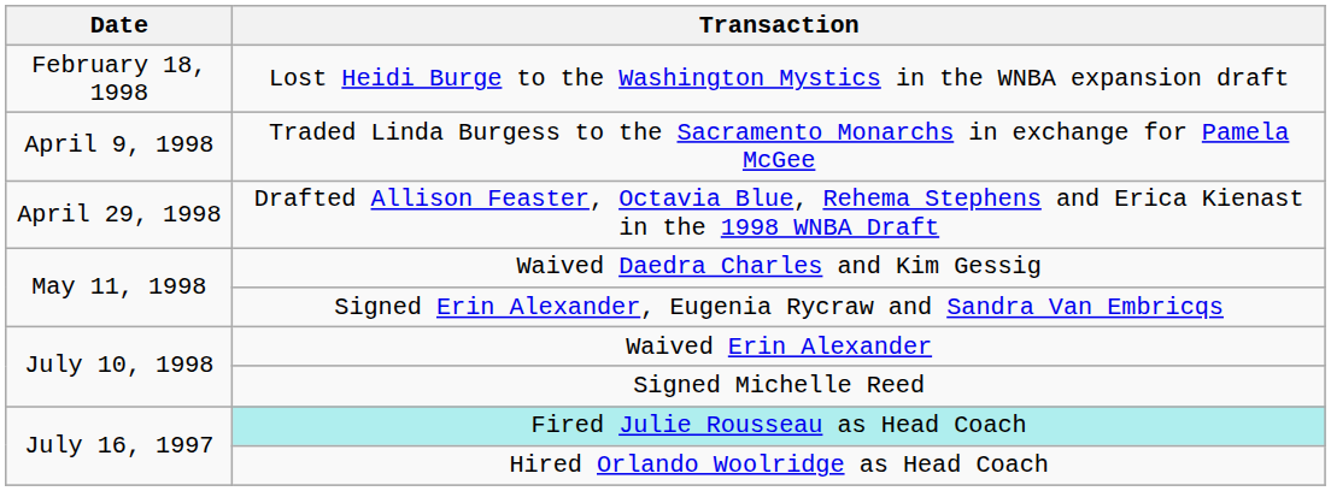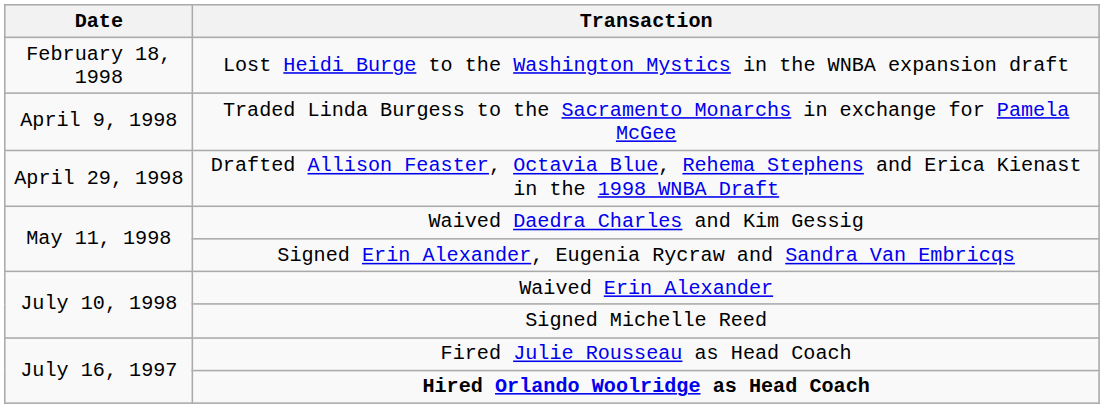Fired Julie Rousseau as Head Coach | Transaction: paleturquoise background -> no background
Hired Orlando Woolridge as Head Coach | Transaction: normal -> bold
